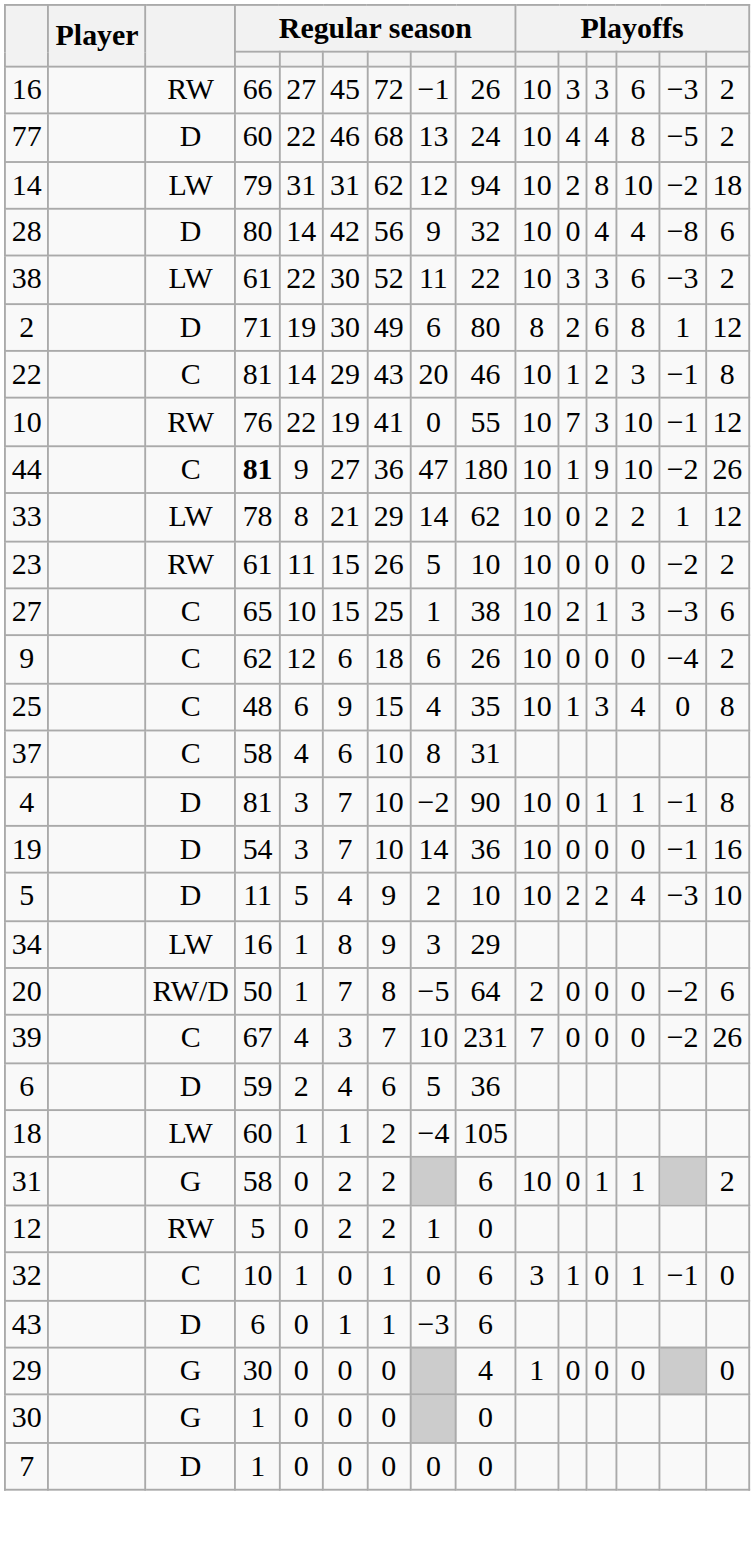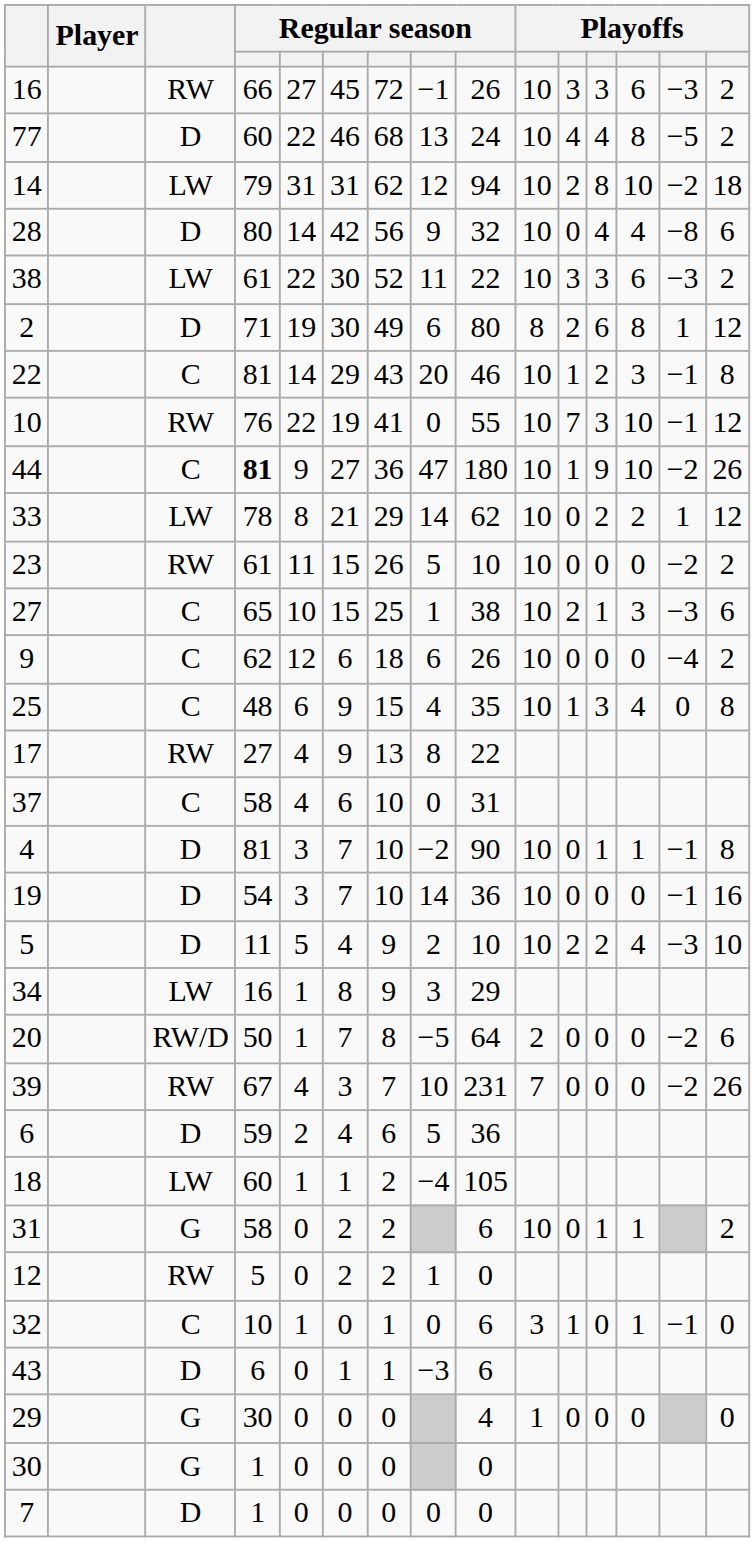+ row: 17 | RW | 27 | 4 | 9 | 13 | 8 | 22
37 | column 8: 8 -> 0
39 | column 3: C -> RW
